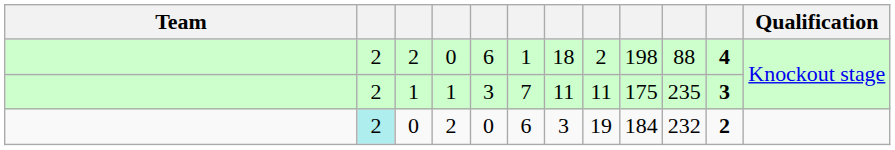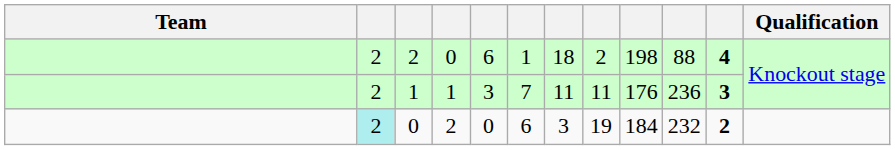row 3 | column 9: 175 -> 176
row 3 | column 10: 235 -> 236
